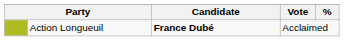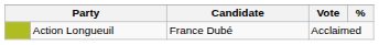Action Longueuil | Candidate: bold -> normal
